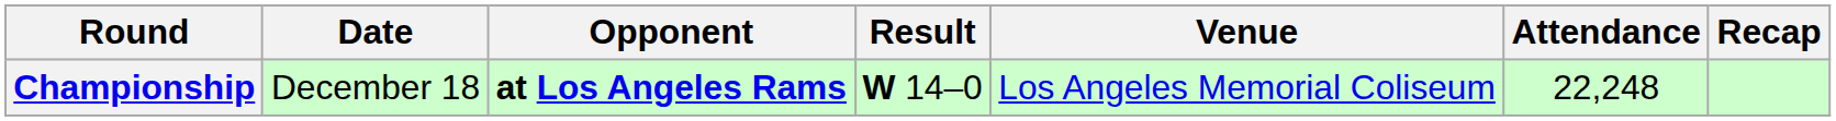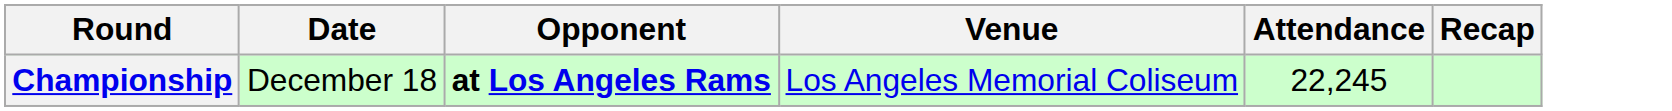- column: Result | W 14–0
Championship | Attendance: 22,248 -> 22,245
